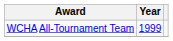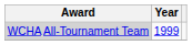row 2 | Award: no background -> lightgrey background
